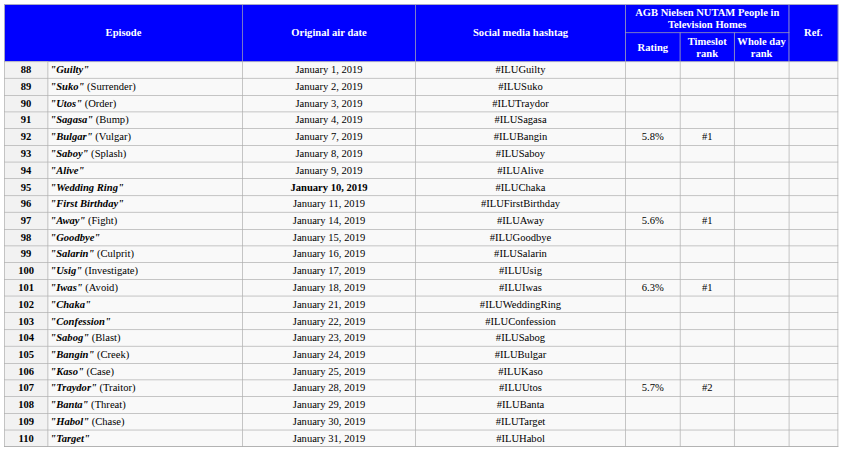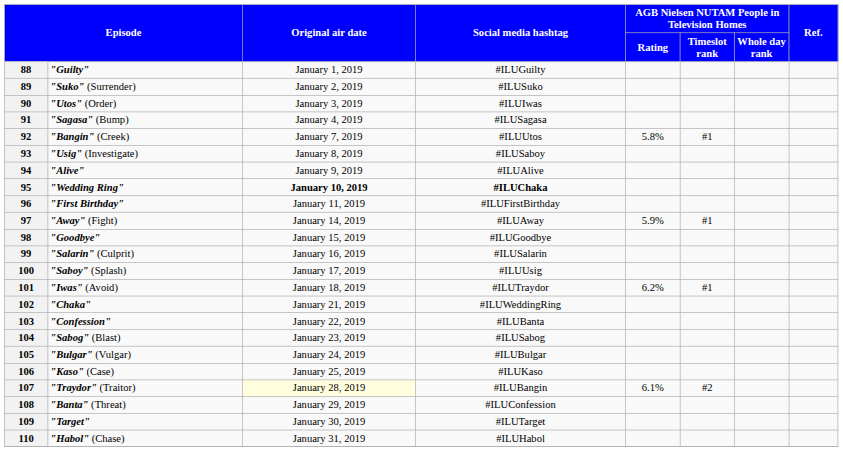90 | Social media hashtag: #ILUTraydor -> #ILUIwas
92 | column 2: "Bulgar" (Vulgar) -> "Bangin" (Creek)
92 | Social media hashtag: #ILUBangin -> #ILUUtos
93 | column 2: "Saboy" (Splash) -> "Usig" (Investigate)
95 | Social media hashtag: normal -> bold
97 | AGB Nielsen NUTAM People in Television Homes / Rating: 5.6% -> 5.9%
100 | column 2: "Usig" (Investigate) -> "Saboy" (Splash)
101 | Social media hashtag: #ILUIwas -> #ILUTraydor
101 | AGB Nielsen NUTAM People in Television Homes / Rating: 6.3% -> 6.2%
103 | Social media hashtag: #ILUConfession -> #ILUBanta
105 | column 2: "Bangin" (Creek) -> "Bulgar" (Vulgar)
107 | Original air date: no background -> lightyellow background
107 | Social media hashtag: #ILUUtos -> #ILUBangin
107 | AGB Nielsen NUTAM People in Television Homes / Rating: 5.7% -> 6.1%
108 | Social media hashtag: #ILUBanta -> #ILUConfession
109 | column 2: "Habol" (Chase) -> "Target"
110 | column 2: "Target" -> "Habol" (Chase)
